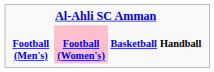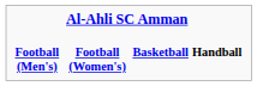Football (Men's) | column 2: pink background -> no background
